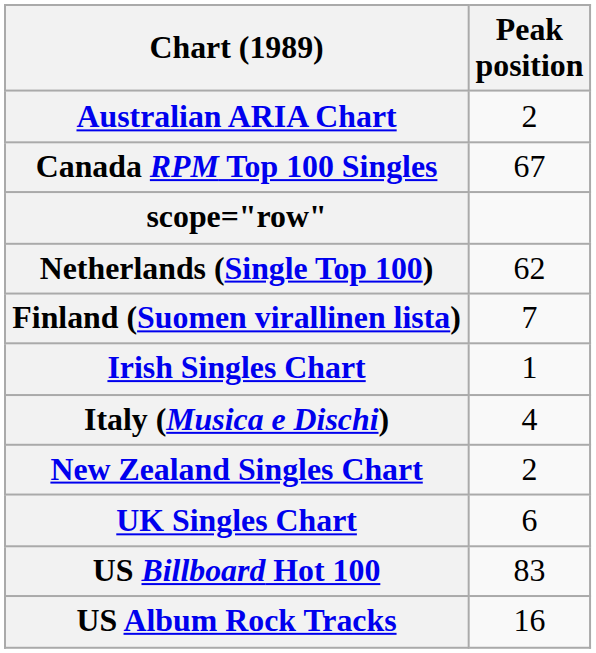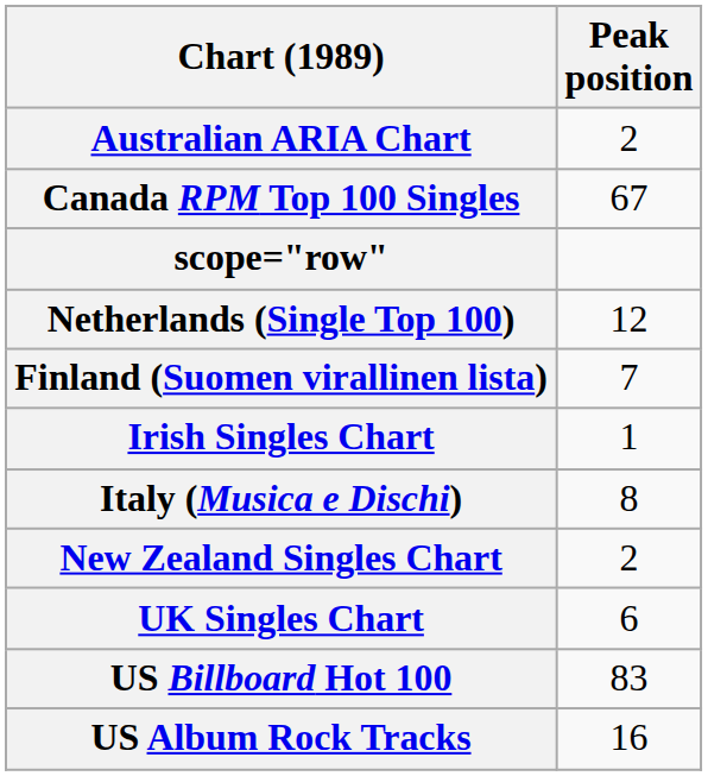Netherlands (Single Top 100) | Peak position: 62 -> 12
Italy (Musica e Dischi) | Peak position: 4 -> 8
